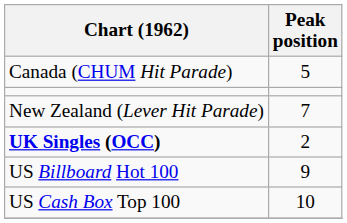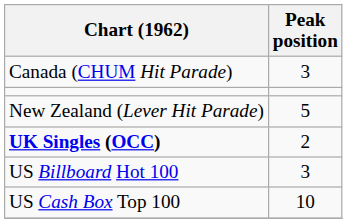row 2 | Peak position: 5 -> 3
row 4 | Peak position: 7 -> 5
row 6 | Peak position: 9 -> 3
